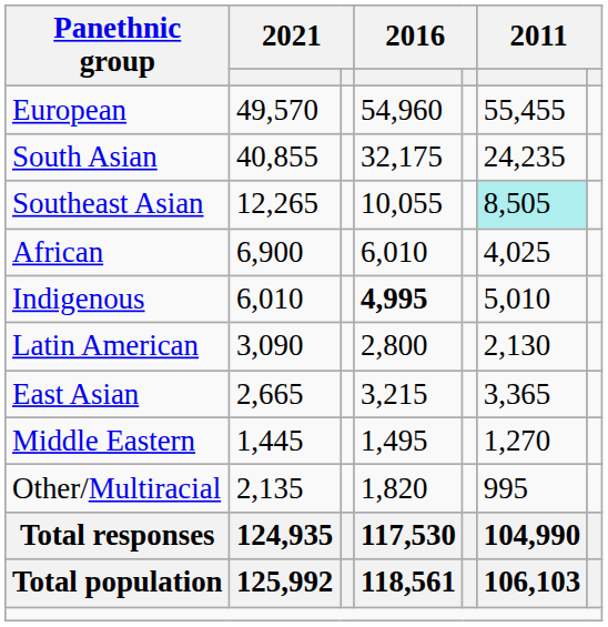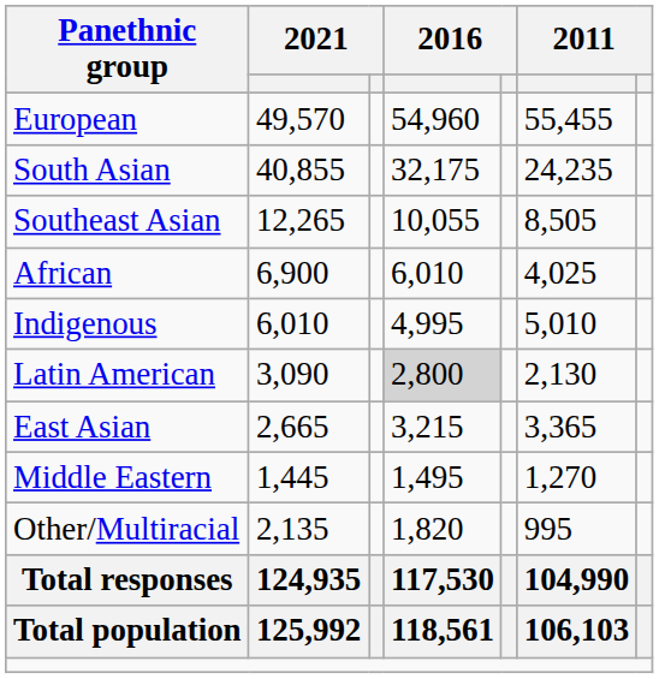Southeast Asian | column 6: paleturquoise background -> no background
Indigenous | column 4: bold -> normal
Latin American | column 4: no background -> lightgrey background
